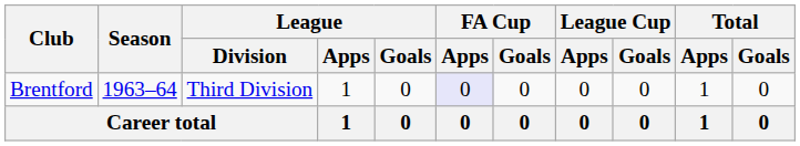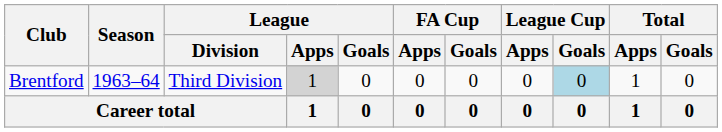Brentford | League / Apps: no background -> lightgrey background
Brentford | FA Cup / Apps: lavender background -> no background
Brentford | League Cup / Goals: no background -> lightblue background
